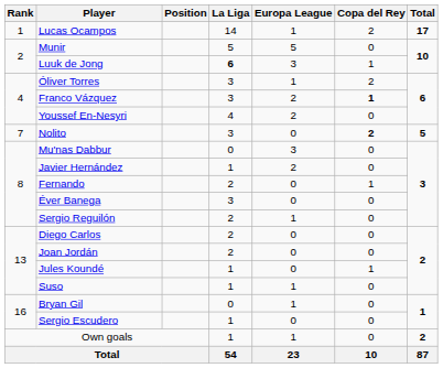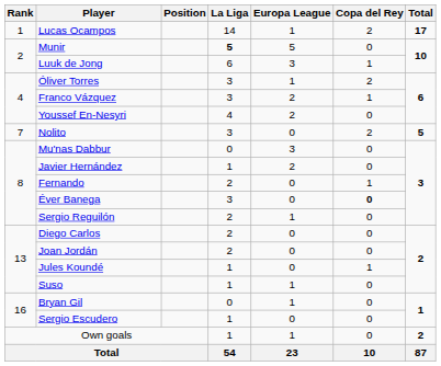Munir | La Liga: normal -> bold
Luuk de Jong | La Liga: bold -> normal
Franco Vázquez | Copa del Rey: bold -> normal
Nolito | Copa del Rey: bold -> normal
Éver Banega | Copa del Rey: normal -> bold
